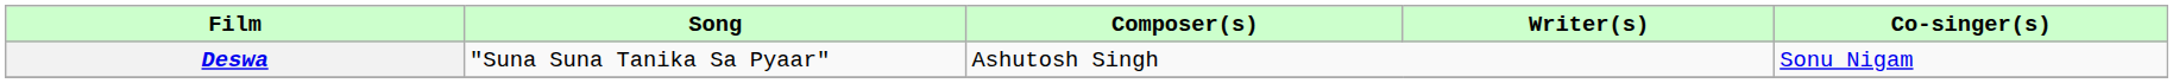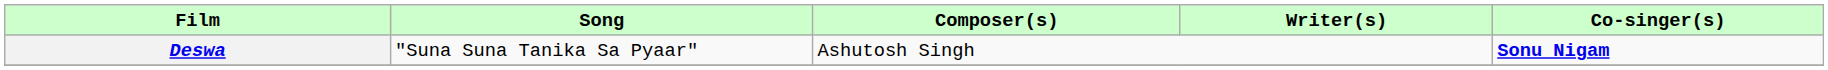Deswa | Co-singer(s): normal -> bold
